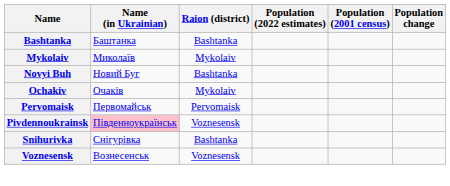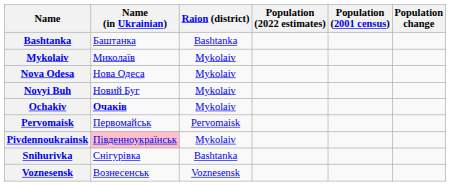+ row: Nova Odesa | Нова Одеса | Mykolaiv
Novyi Buh | Raion (district): Bashtanka -> Mykolaiv
Ochakiv | Name (in Ukrainian): normal -> bold
Pivdennoukrainsk | Raion (district): Voznesensk -> Mykolaiv
